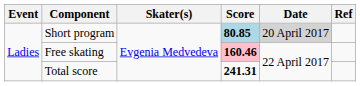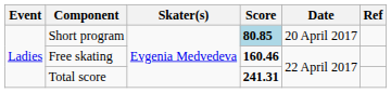Short program | Date: lightgrey background -> no background
Free skating | Score: pink background -> no background
